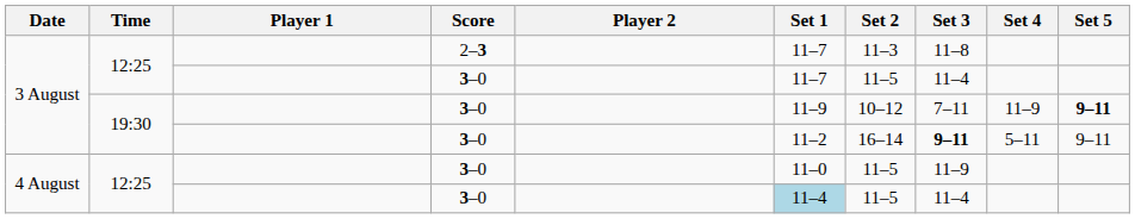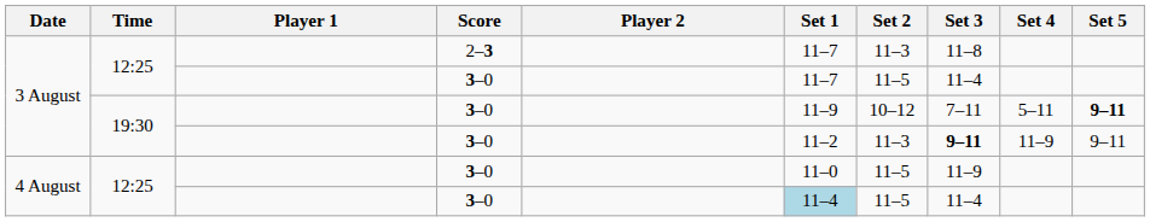row 4 | Set 4: 11–9 -> 5–11
row 5 | Set 2: 16–14 -> 11–3
row 5 | Set 4: 5–11 -> 11–9
